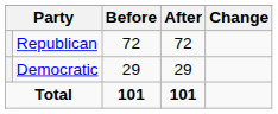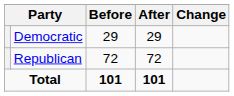rows swapped: Republican <-> Democratic
